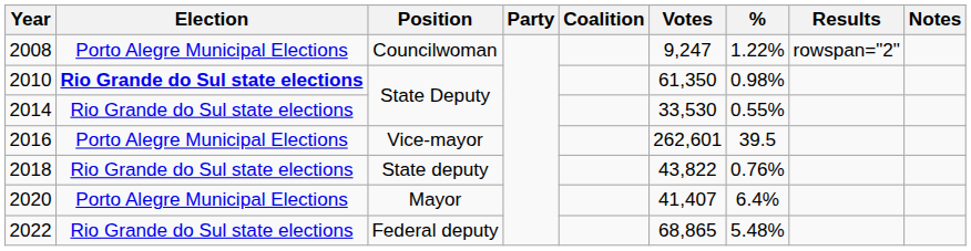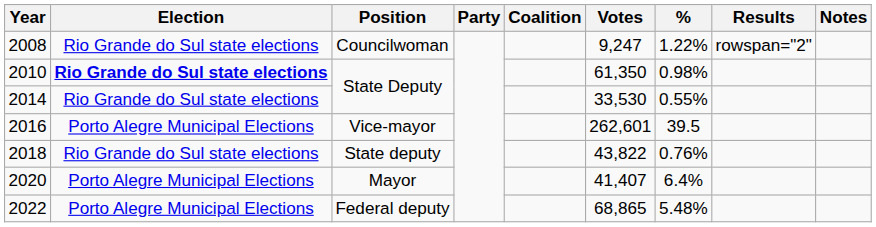2008 | Election: Porto Alegre Municipal Elections -> Rio Grande do Sul state elections
2022 | Election: Rio Grande do Sul state elections -> Porto Alegre Municipal Elections
